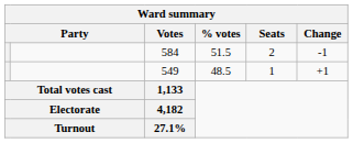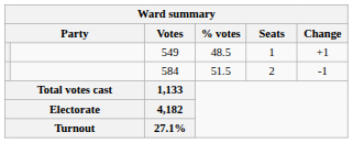rows swapped: 584 <-> 549
